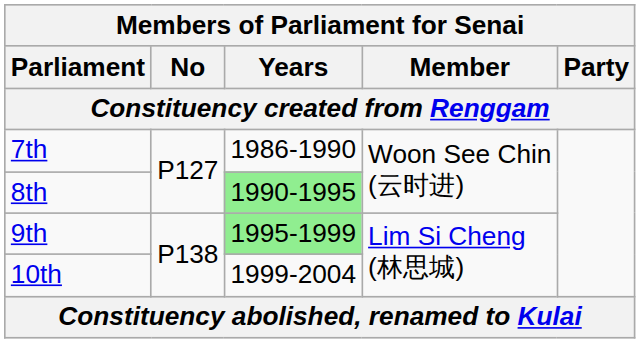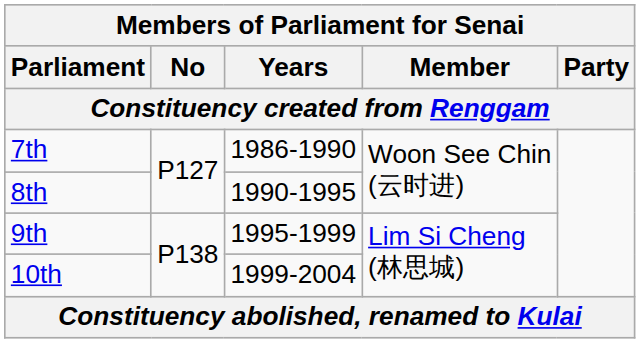8th | Years: lightgreen background -> no background
9th | Years: lightgreen background -> no background
